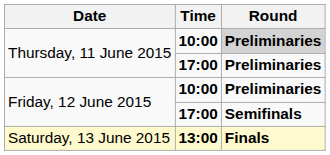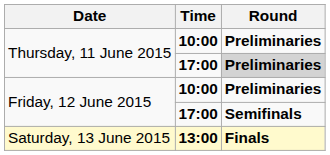Thursday, 11 June 2015 / 10:00 | Round: lightgrey background -> no background
Thursday, 11 June 2015 / 17:00 | Round: no background -> lightgrey background
